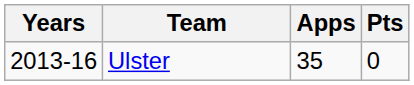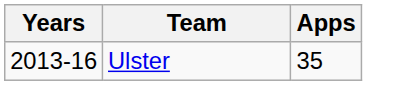- column: Pts | 0
